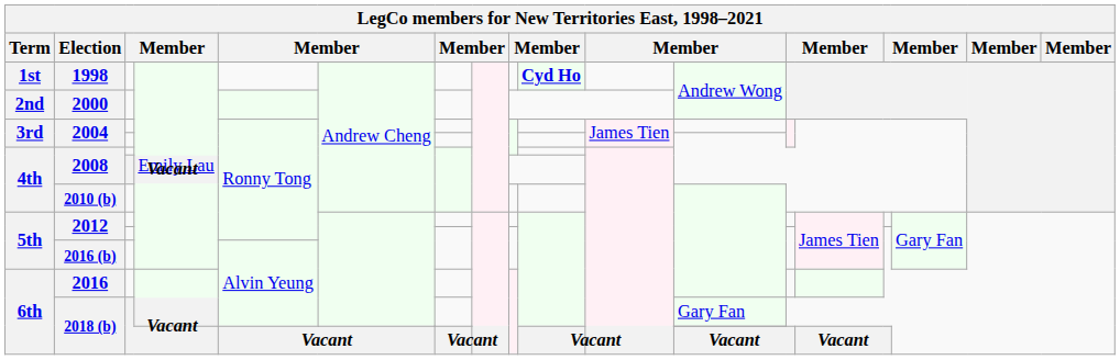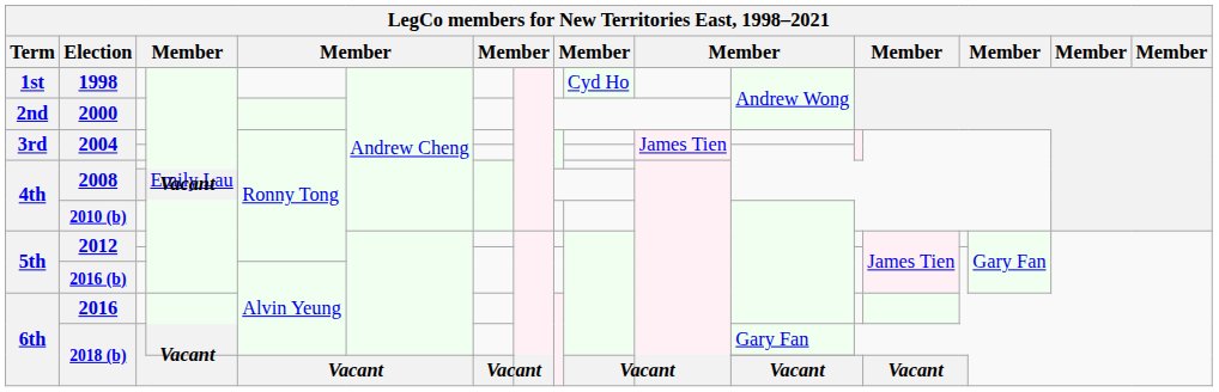1998 | column 10: bold -> normal
